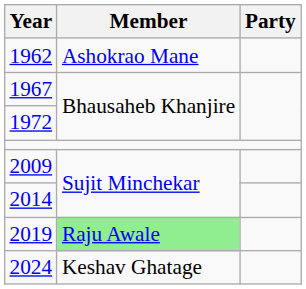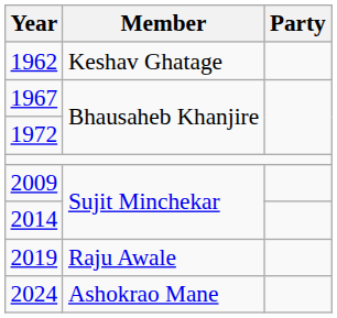1962 | Member: Ashokrao Mane -> Keshav Ghatage
2019 | Member: lightgreen background -> no background
2024 | Member: Keshav Ghatage -> Ashokrao Mane
